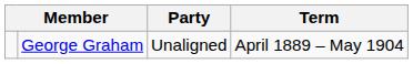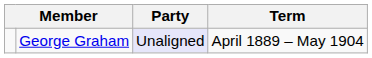George Graham | Party: no background -> lavender background
